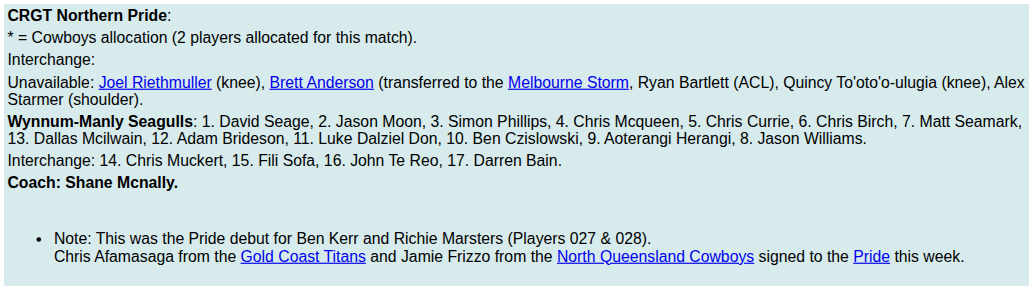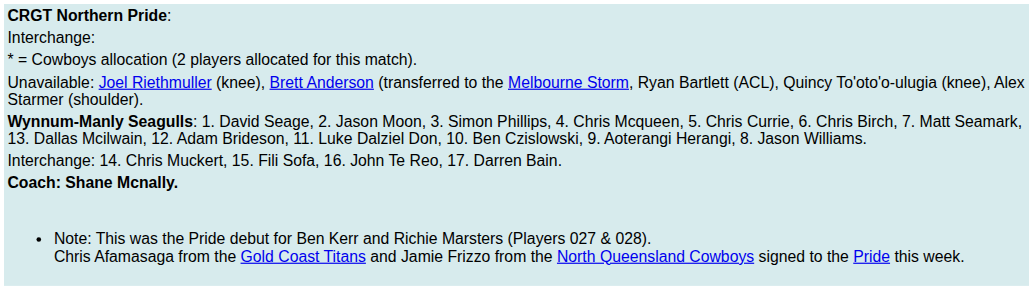row 2 | column 1: * = Cowboys allocation (2 players allocated for this match). -> Interchange:
row 3 | column 1: Interchange: -> * = Cowboys allocation (2 players allocated for this match).
